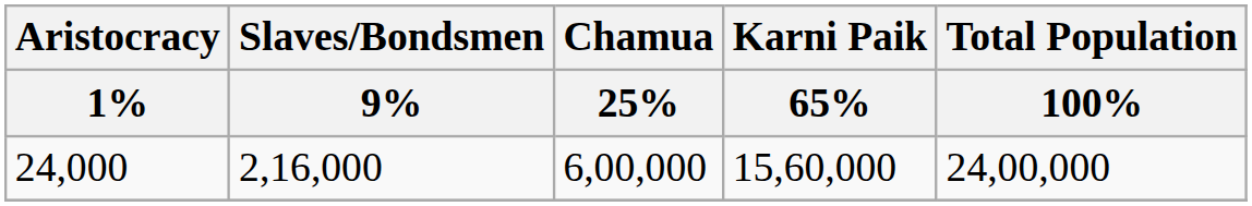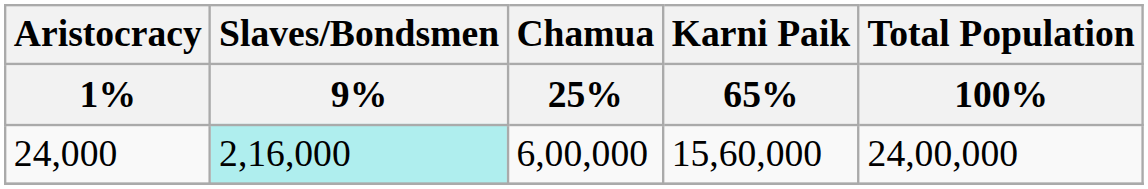24,000 | Slaves/Bondsmen / 9%: no background -> paleturquoise background
